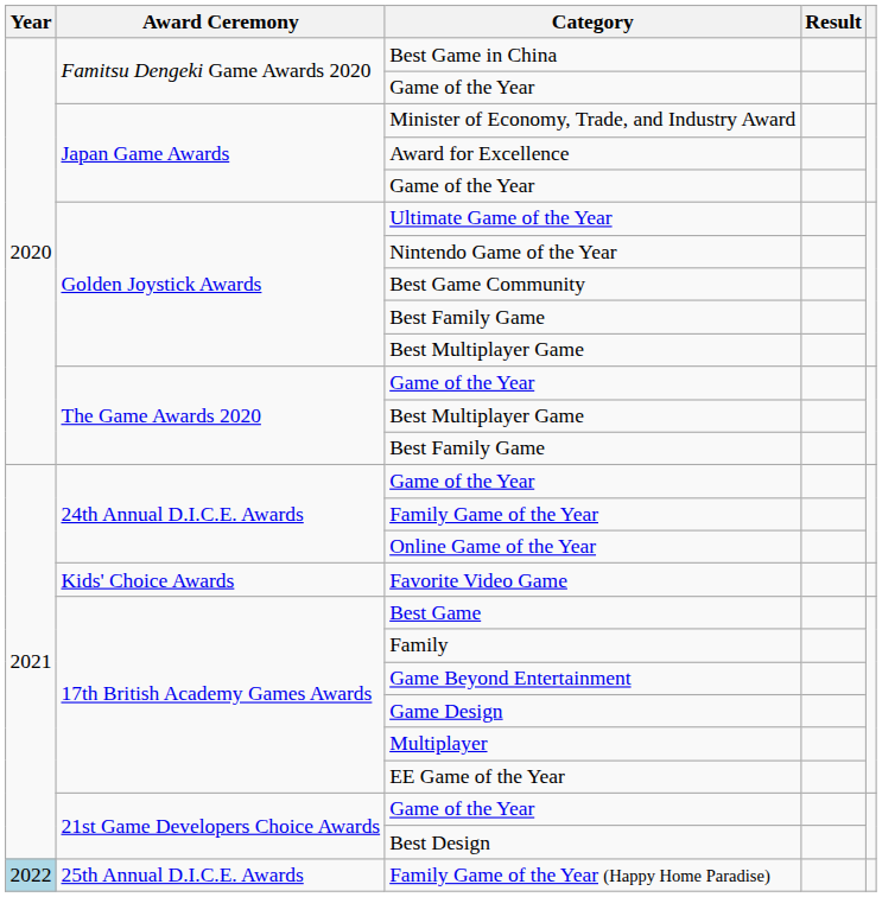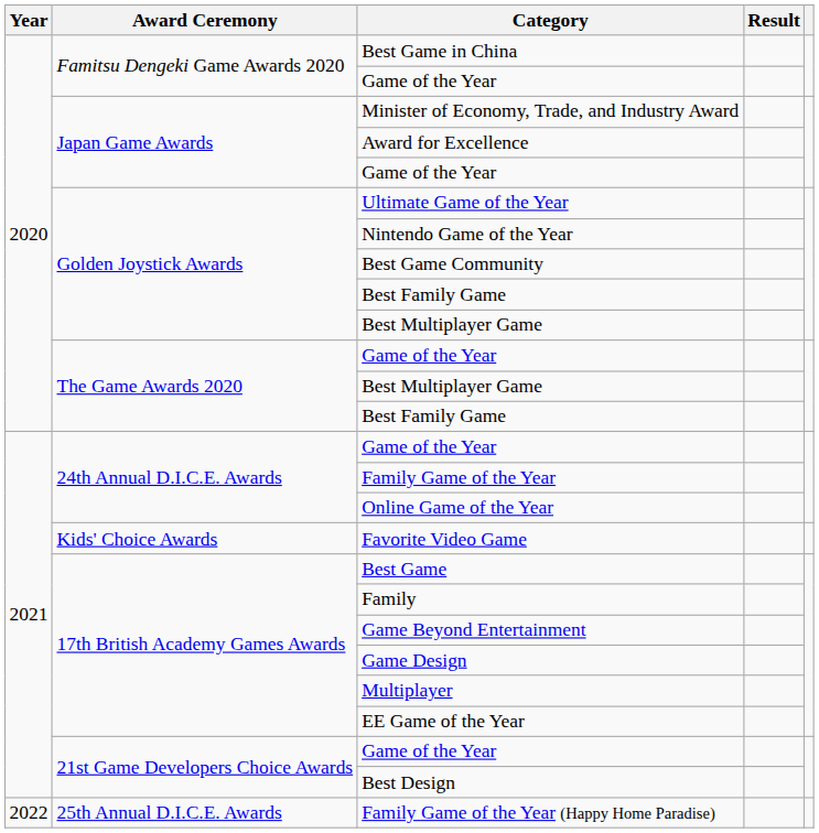Family Game of the Year (Happy Home Paradise) | Year: lightblue background -> no background
